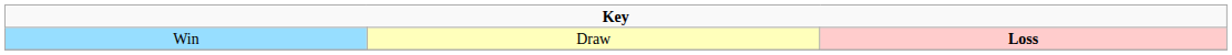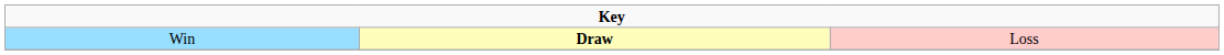Win | column 2: normal -> bold
Win | column 3: bold -> normal
